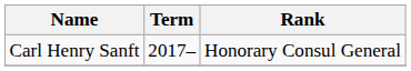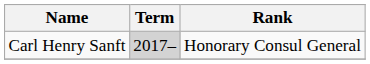Carl Henry Sanft | Term: no background -> lightgrey background
